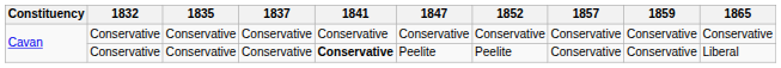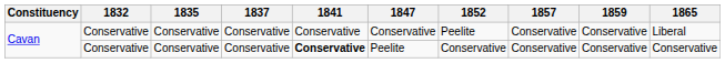row 2 | 1852: Conservative -> Peelite
row 2 | 1865: Conservative -> Liberal
row 3 | 1852: Peelite -> Conservative
row 3 | 1865: Liberal -> Conservative
